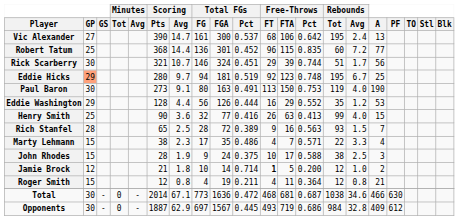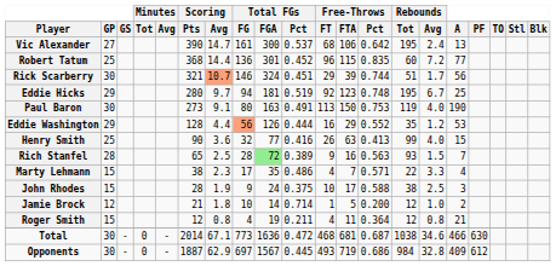Rick Scarberry | Scoring / Avg: no background -> lightsalmon background
Eddie Hicks | GP: lightsalmon background -> no background
Eddie Washington | Total FGs / FG: no background -> lightsalmon background
Rich Stanfel | Total FGs / FGA: no background -> lightgreen background
Jamie Brock | Free-Throws / FT: bold -> normal
